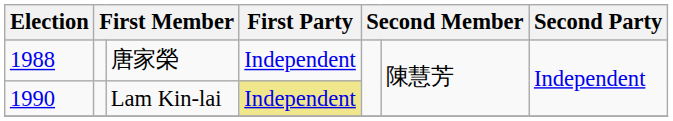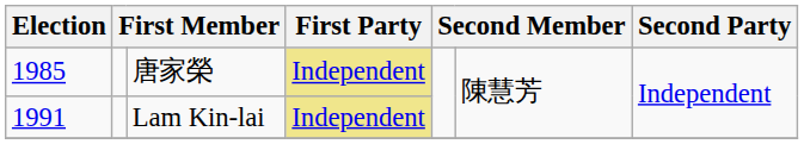唐家榮 | Election: 1988 -> 1985
唐家榮 | First Party: no background -> khaki background
Lam Kin-lai | Election: 1990 -> 1991
